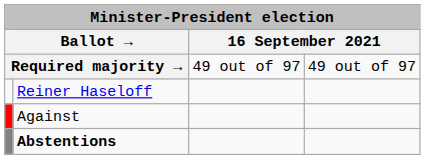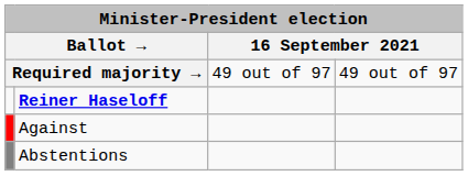Reiner Haseloff | column 2: normal -> bold
Abstentions | column 2: bold -> normal
